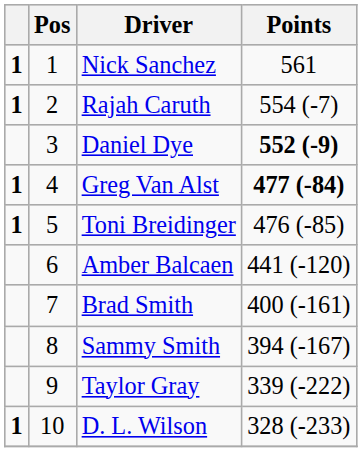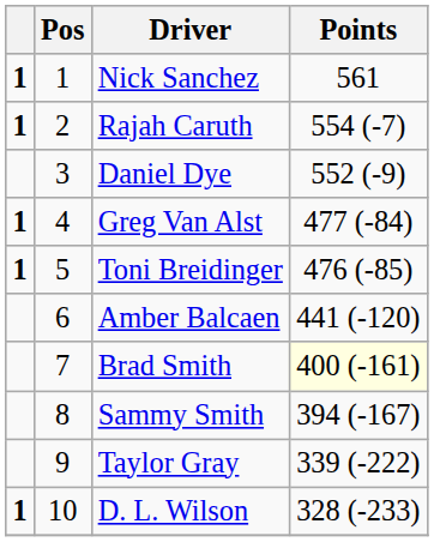Daniel Dye | Points: bold -> normal
Greg Van Alst | Points: bold -> normal
Brad Smith | Points: no background -> lightyellow background
